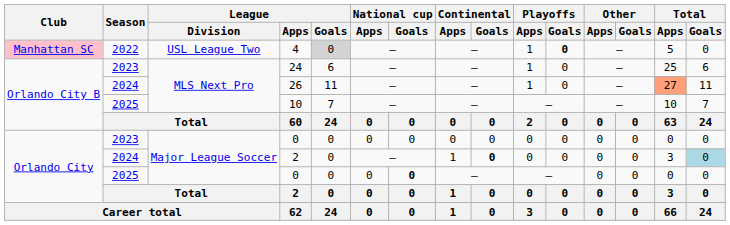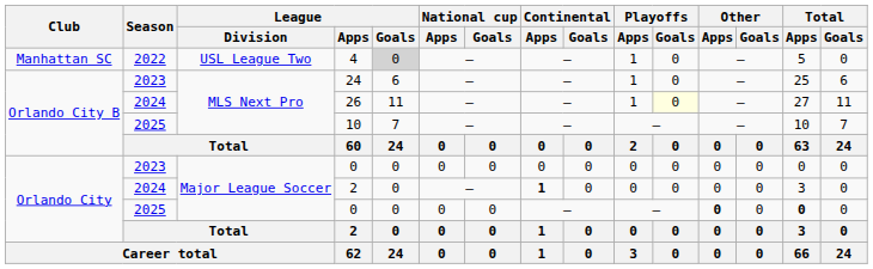4 | Club: pink background -> no background
4 | Playoffs / Goals: bold -> normal
26 | Playoffs / Goals: no background -> lightyellow background
26 | Total / Apps: lightsalmon background -> no background
2024 / 2 | Continental / Apps: normal -> bold
2024 / 2 | Continental / Goals: bold -> normal
2024 / 2 | Total / Goals: lightblue background -> no background
2025 / 0 | National cup / Goals: bold -> normal
2025 / 0 | Other / Apps: normal -> bold
2025 / 0 | Total / Apps: normal -> bold
